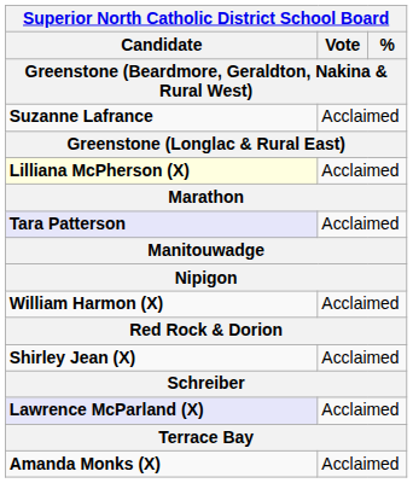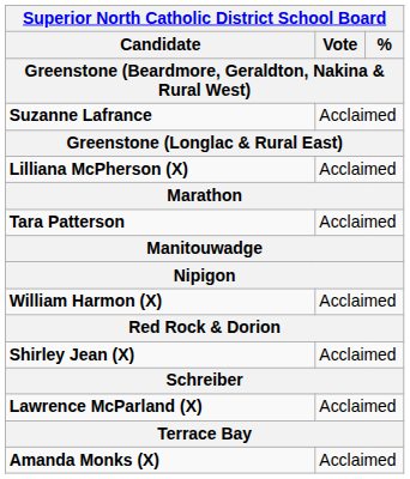Lilliana McPherson (X) | Candidate: lightyellow background -> no background
Tara Patterson | Candidate: lavender background -> no background
Lawrence McParland (X) | Candidate: lavender background -> no background
